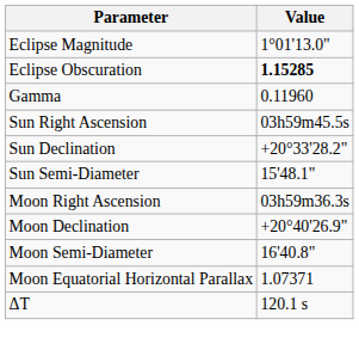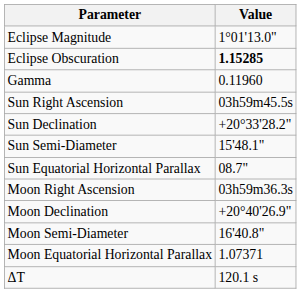+ row: Sun Equatorial Horizontal Parallax | 08.7"
